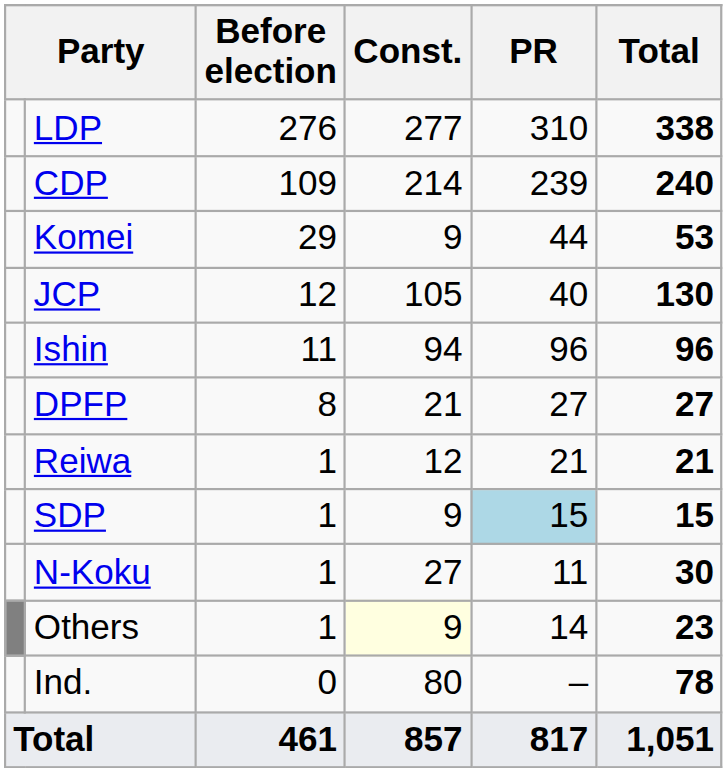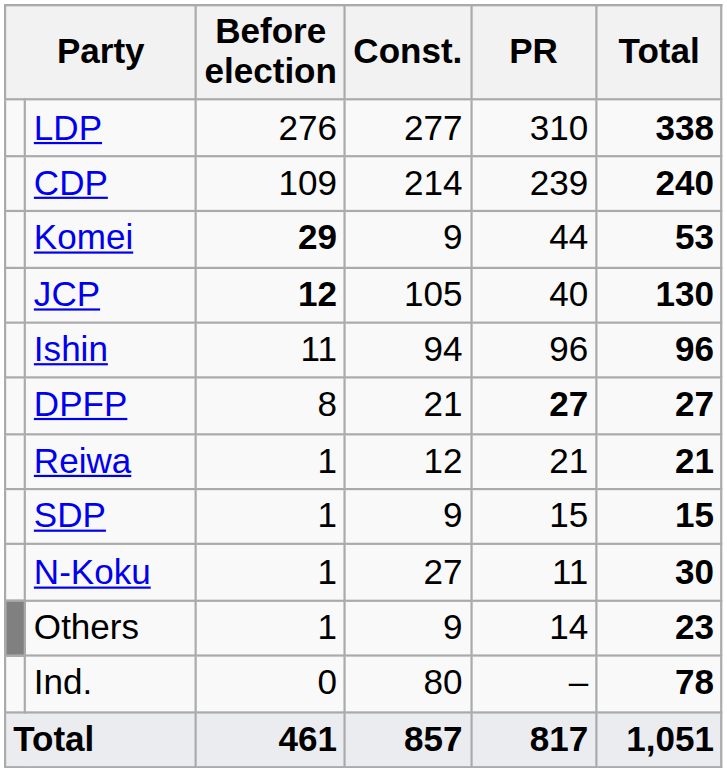Komei | Before election: normal -> bold
JCP | Before election: normal -> bold
DPFP | PR: normal -> bold
SDP | PR: lightblue background -> no background
Others | Const.: lightyellow background -> no background
